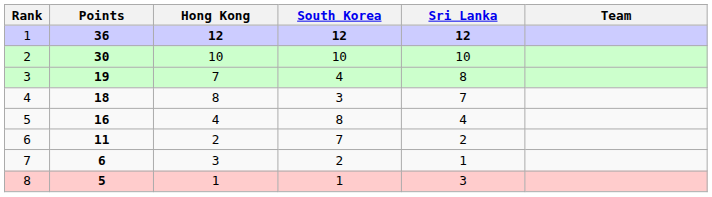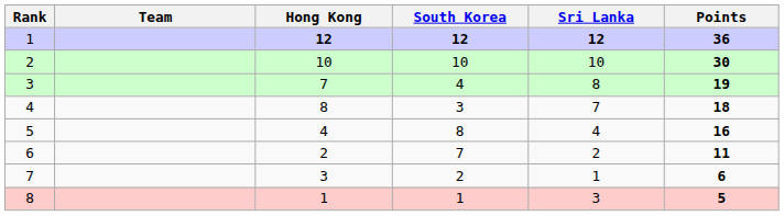columns swapped: Team <-> Points
